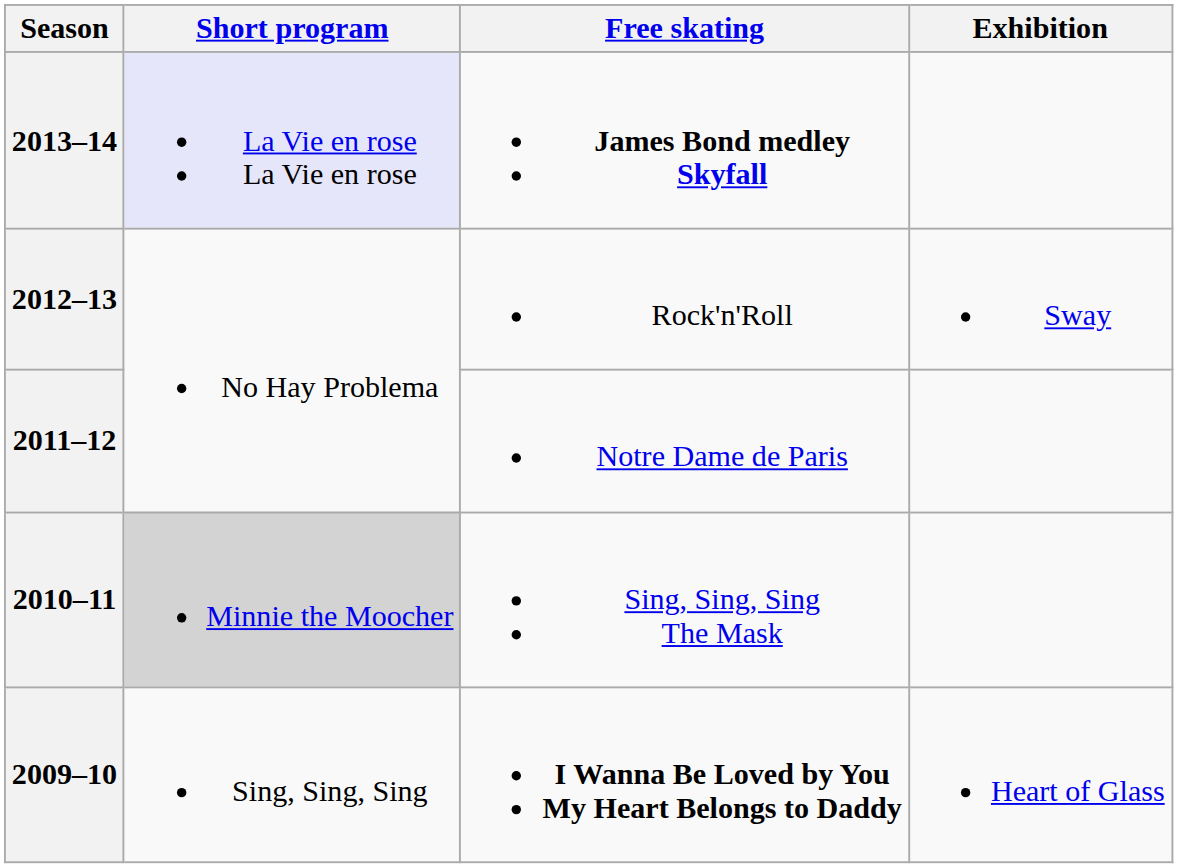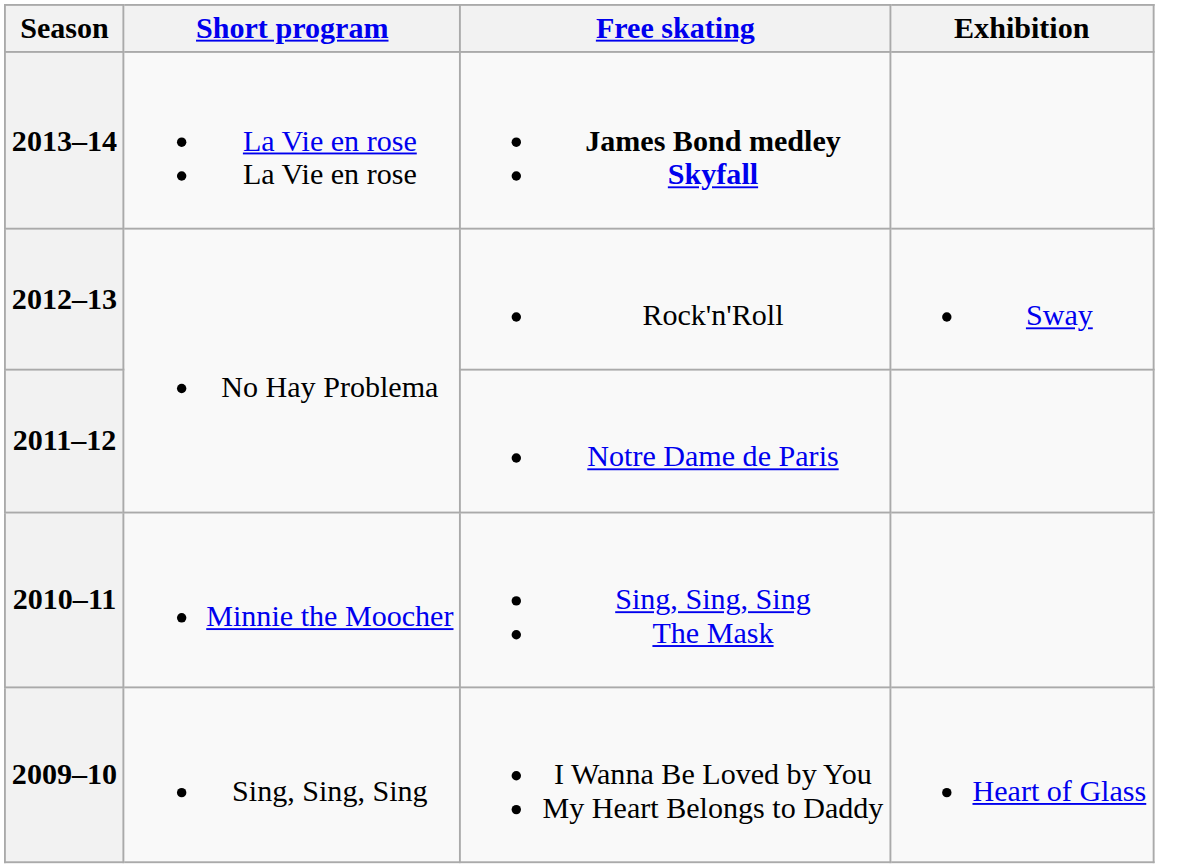2013–14 | Short program: lavender background -> no background
2010–11 | Short program: lightgrey background -> no background
2009–10 | Free skating: bold -> normal
